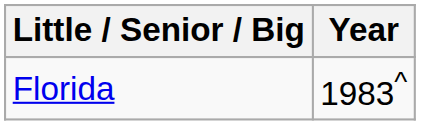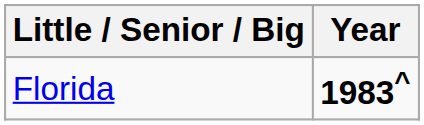Florida | Year: normal -> bold
